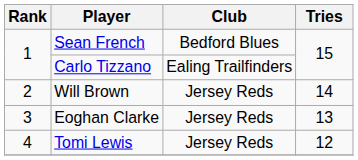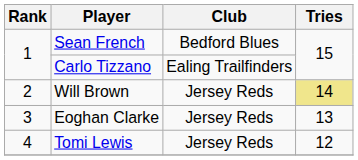Will Brown | Tries: no background -> khaki background
